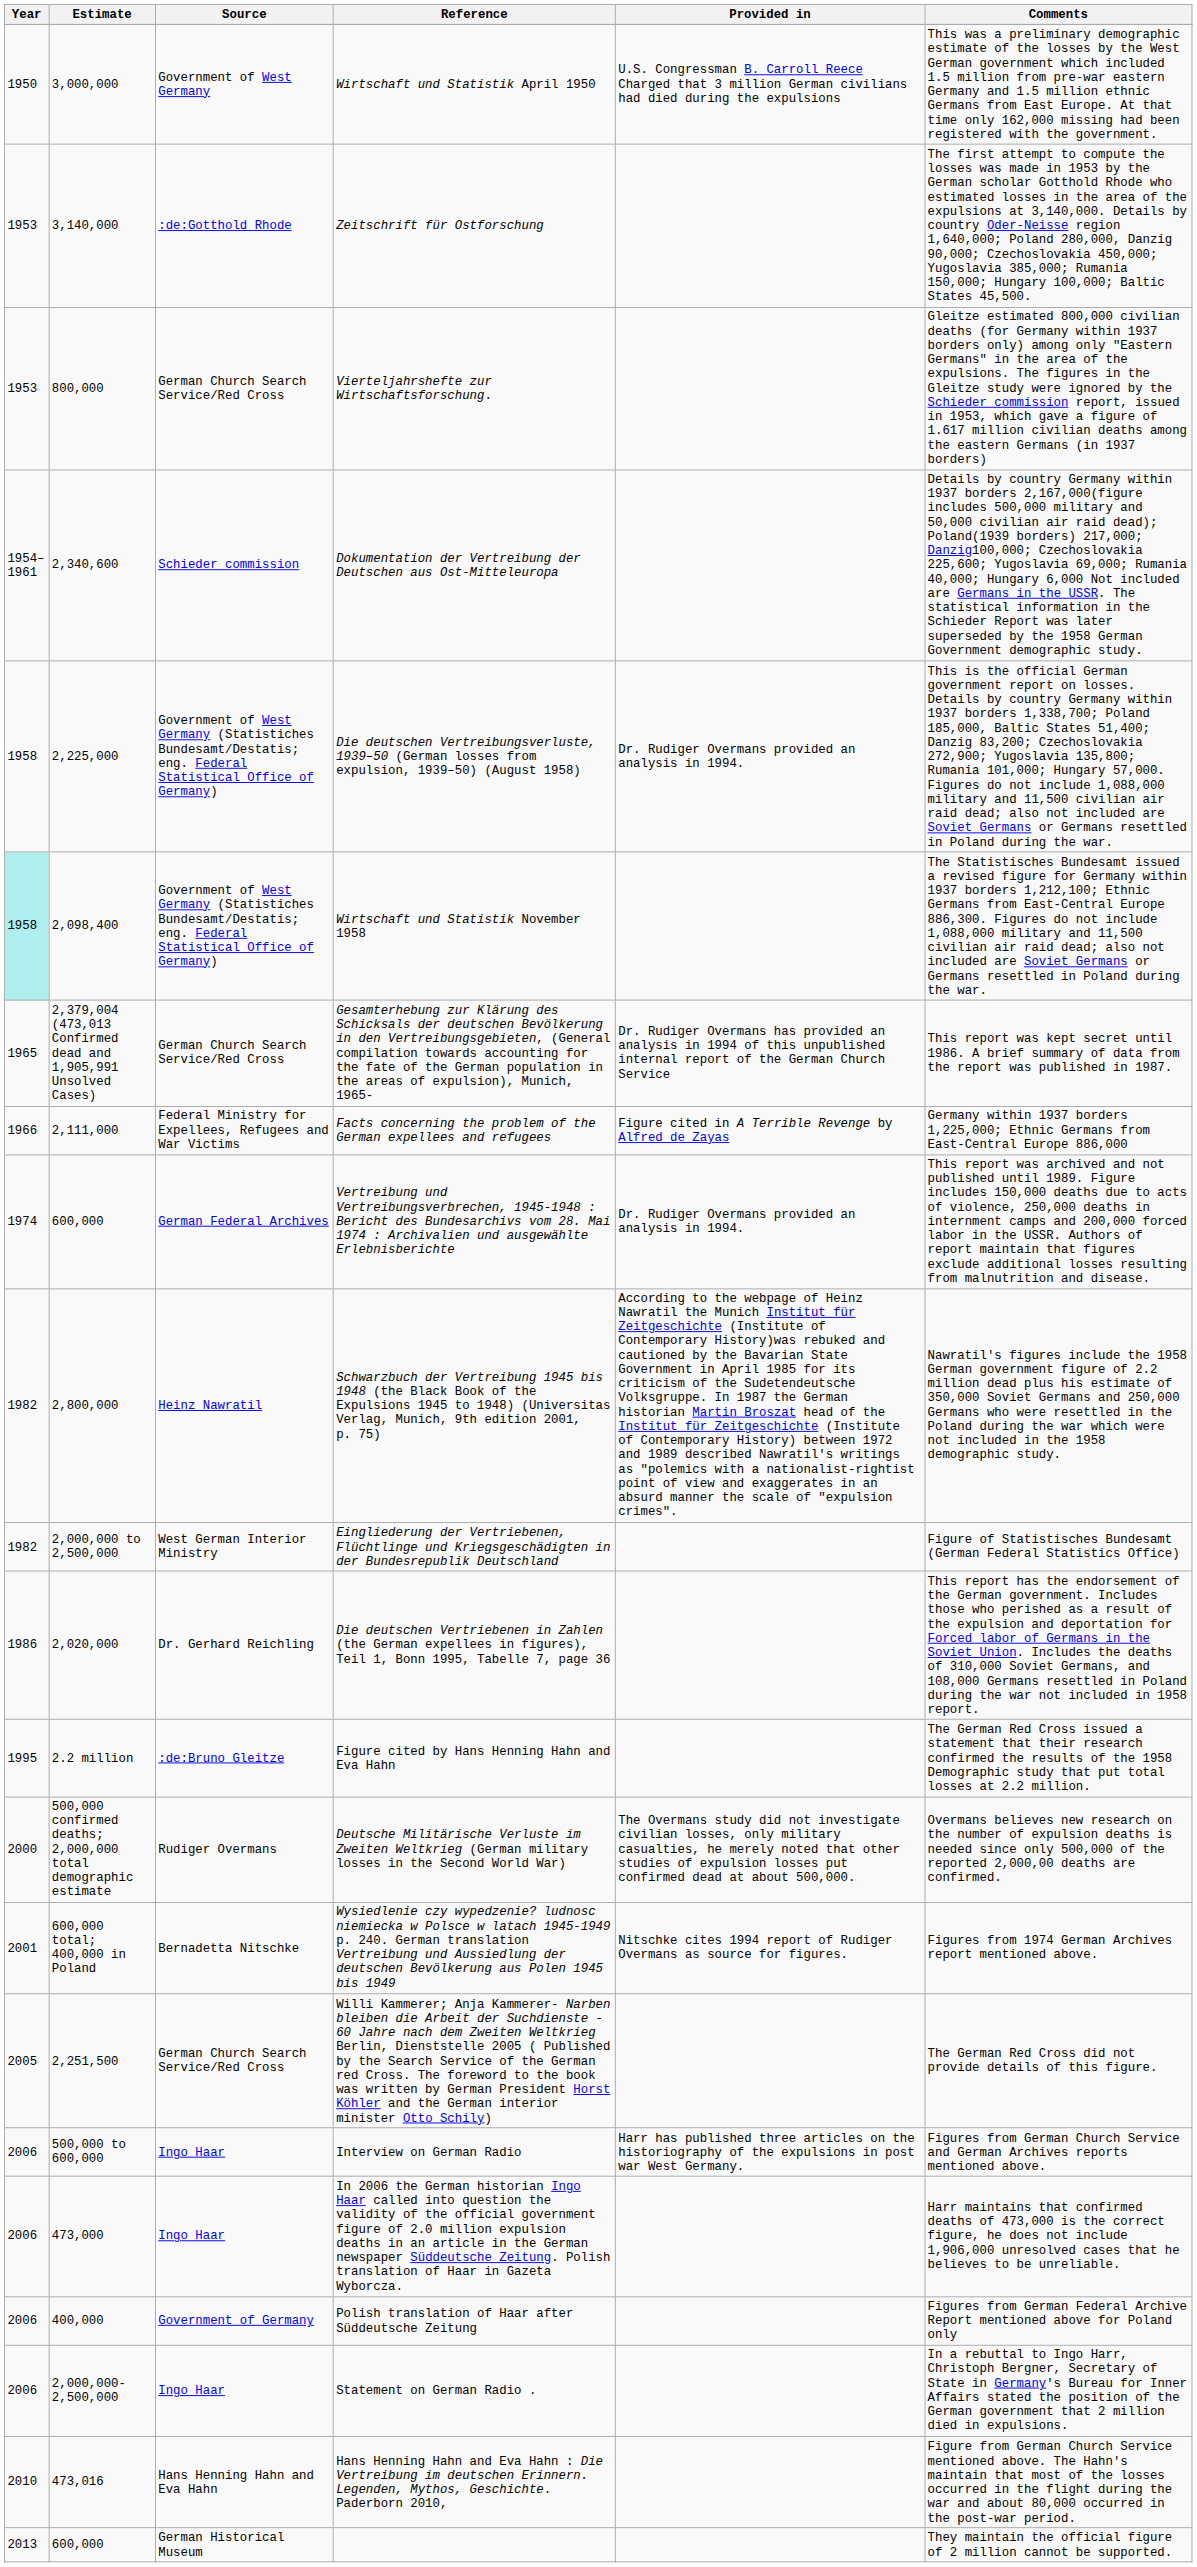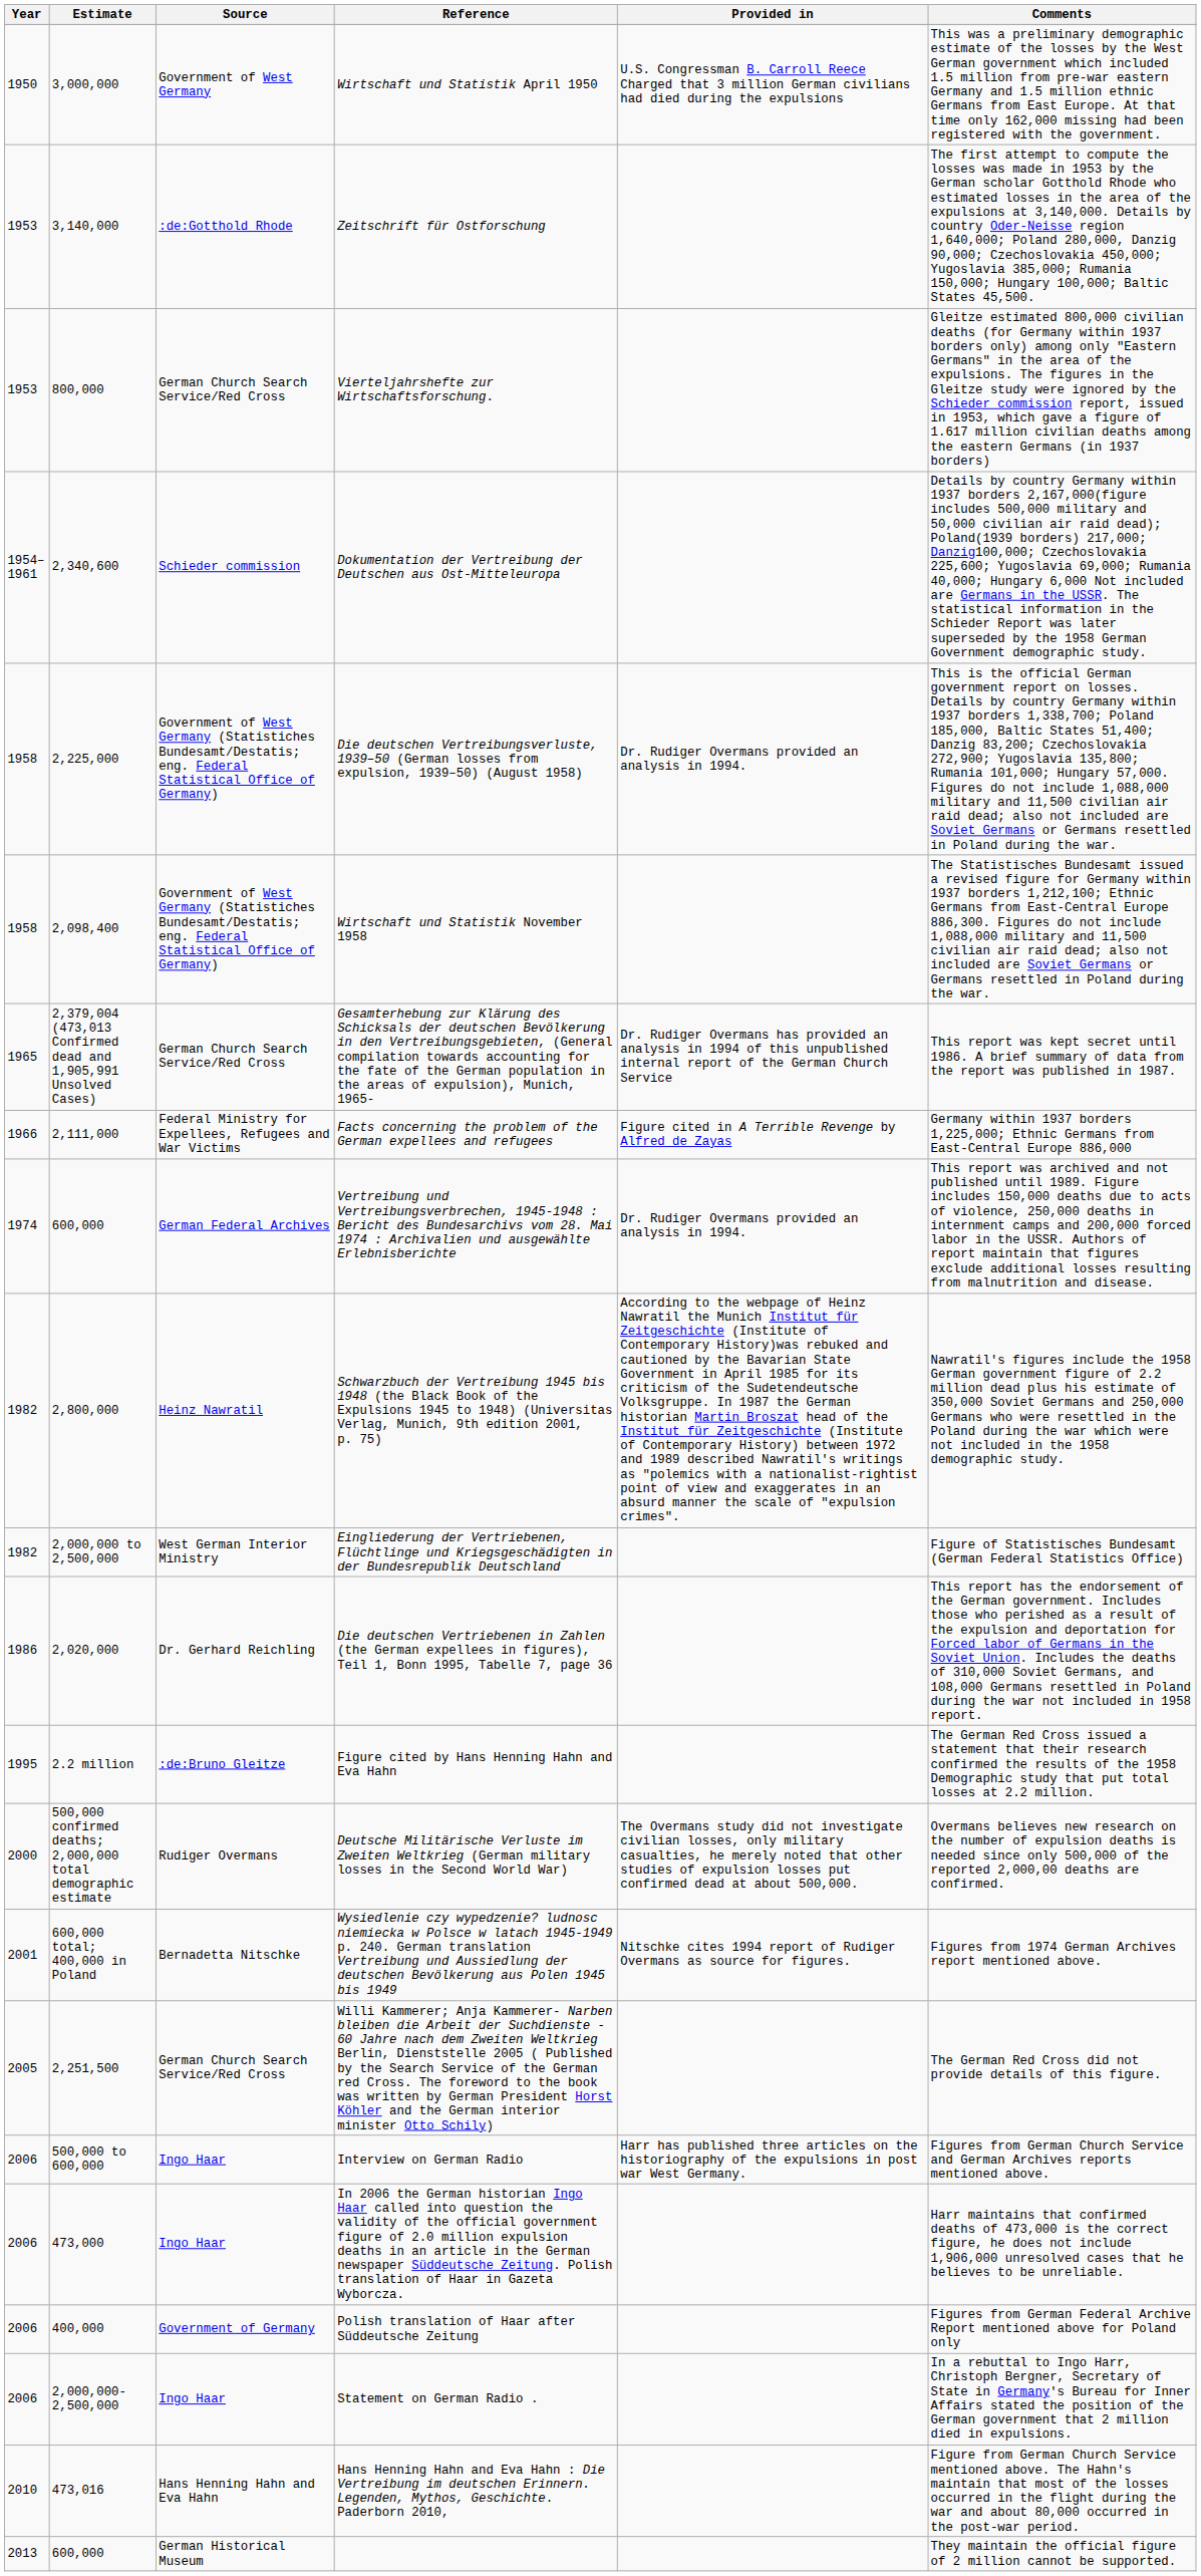Wirtschaft und Statistik November 1958 | Year: paleturquoise background -> no background
